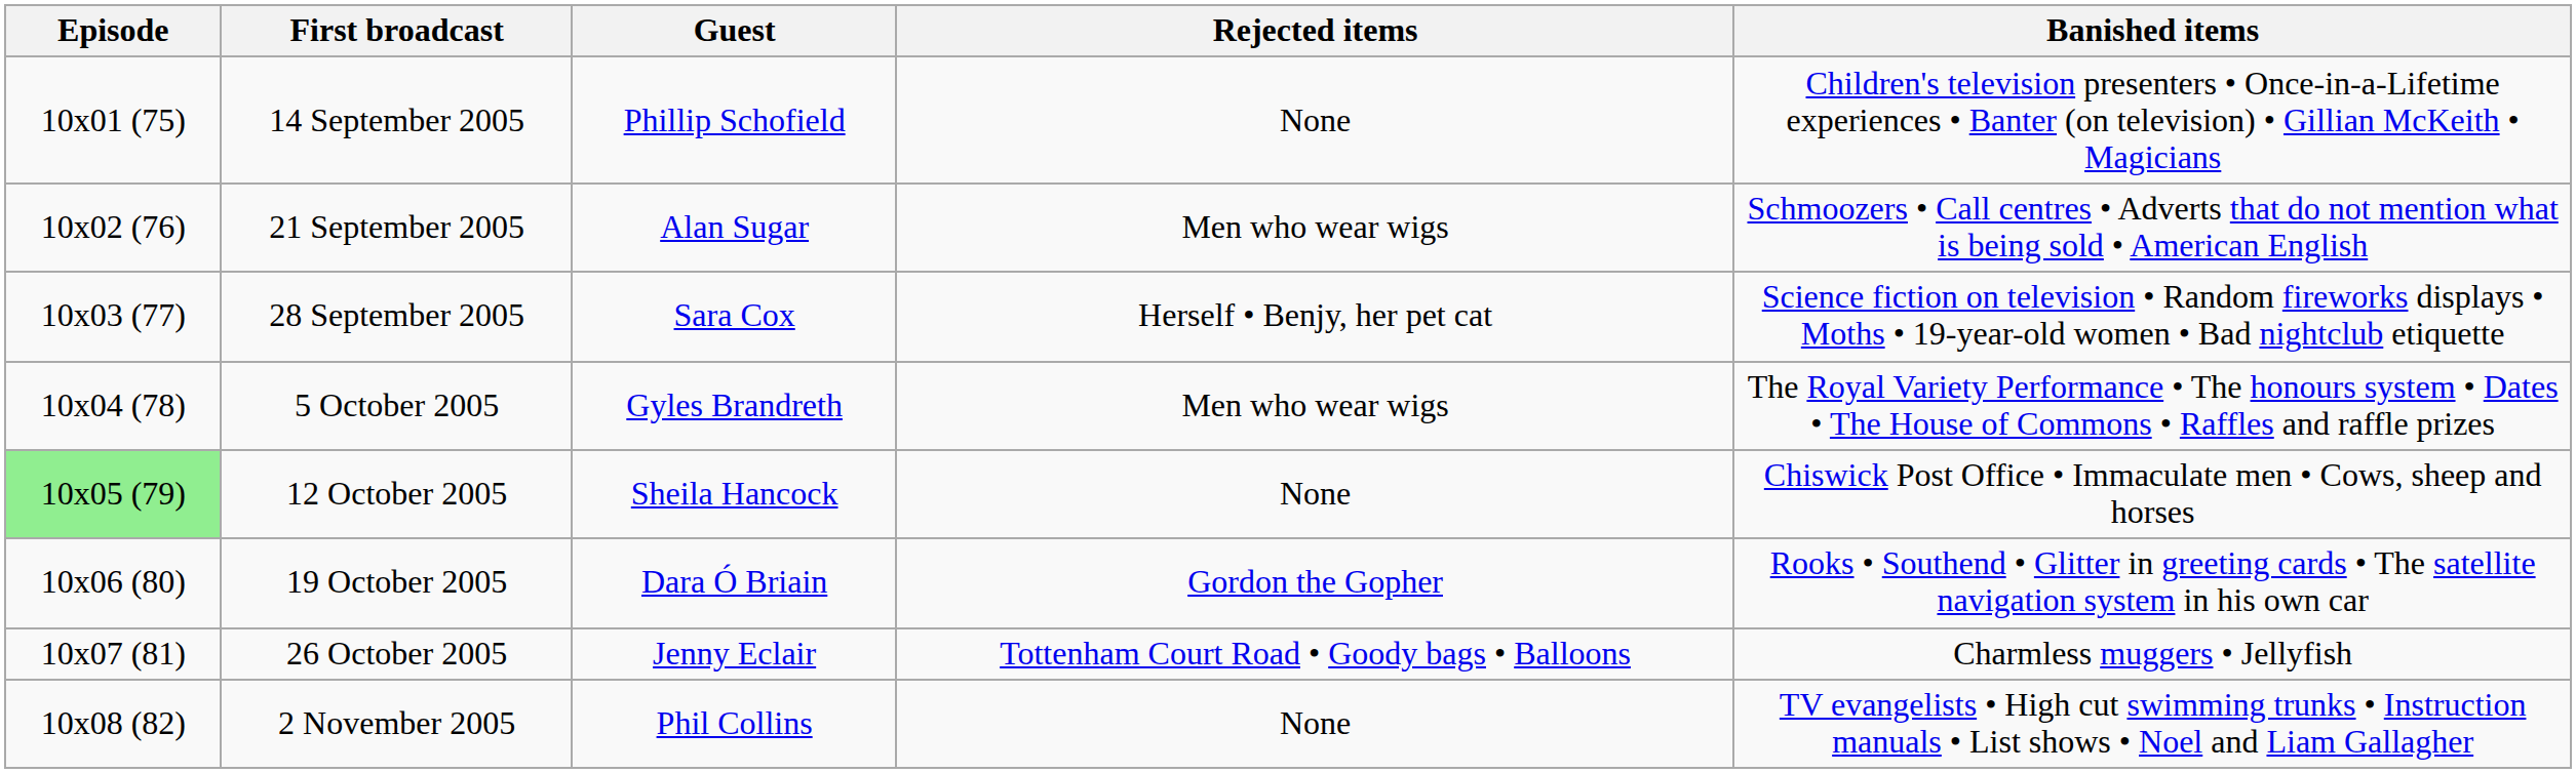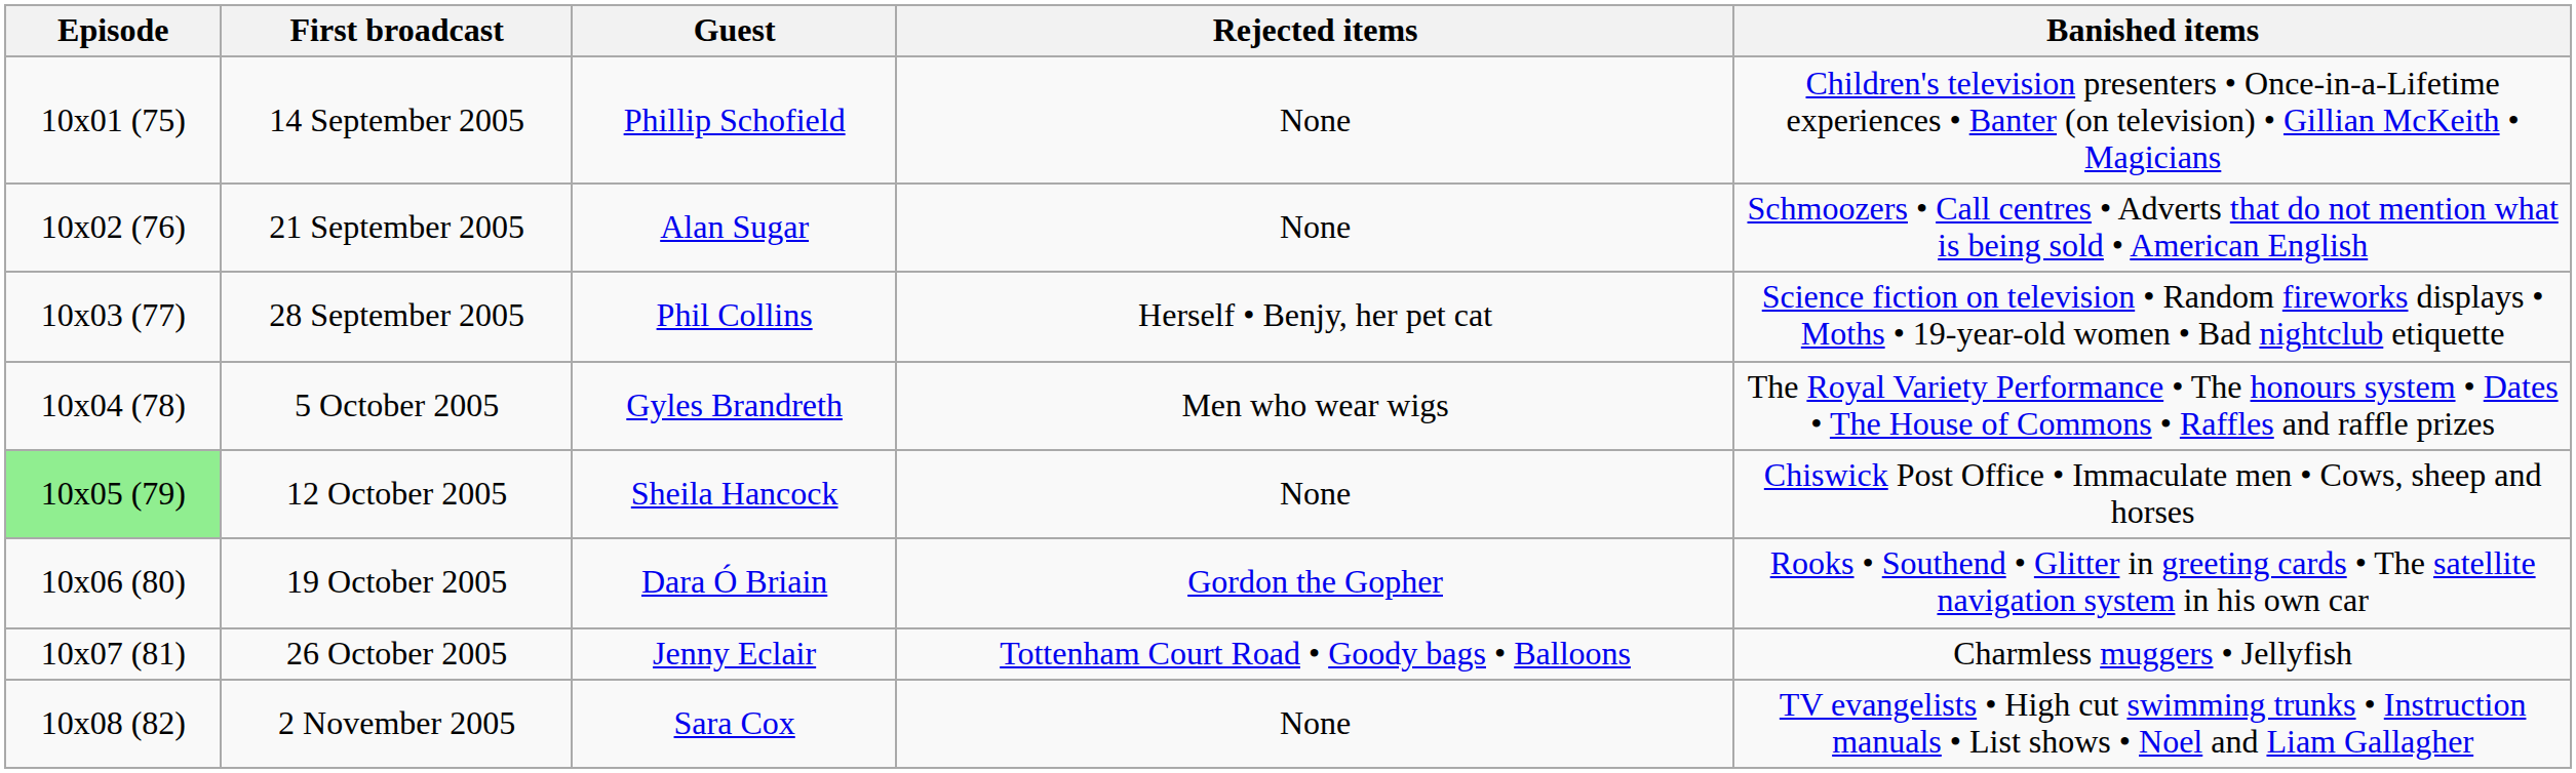21 September 2005 | Rejected items: Men who wear wigs -> None
28 September 2005 | Guest: Sara Cox -> Phil Collins
2 November 2005 | Guest: Phil Collins -> Sara Cox
